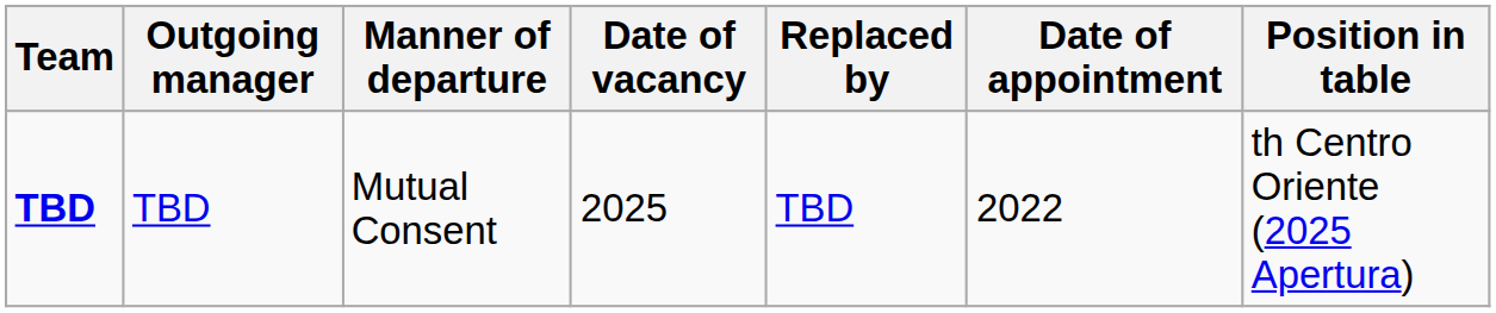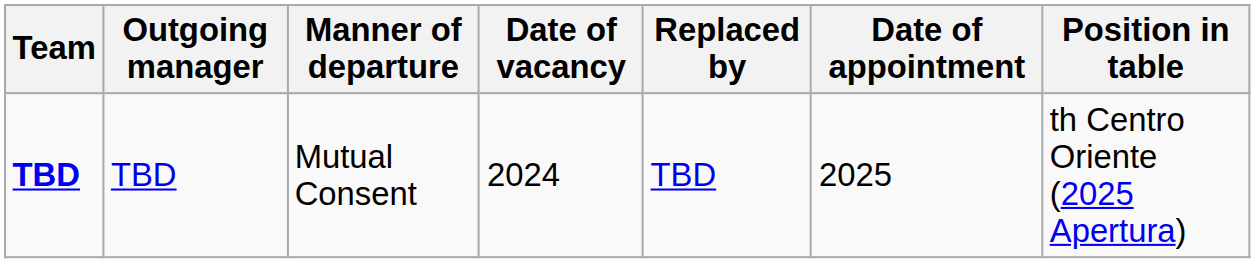row 2 | Date of vacancy: 2025 -> 2024
row 2 | Date of appointment: 2022 -> 2025
